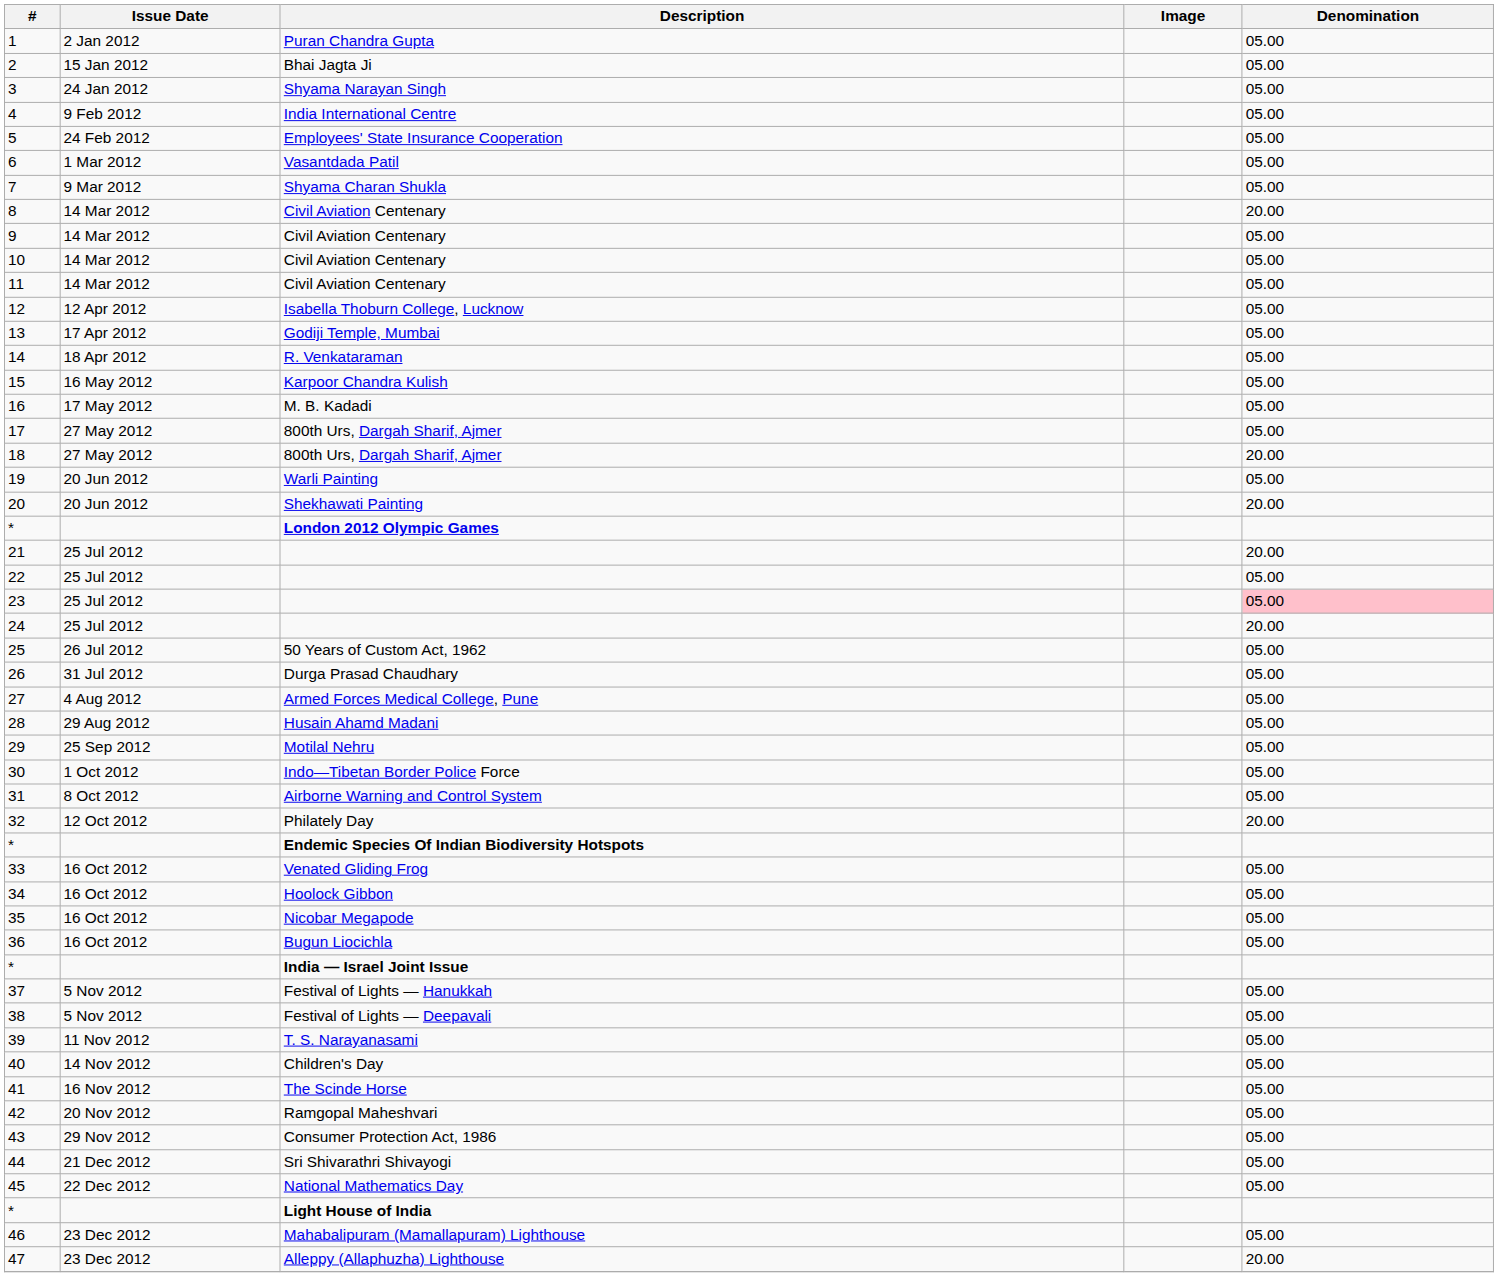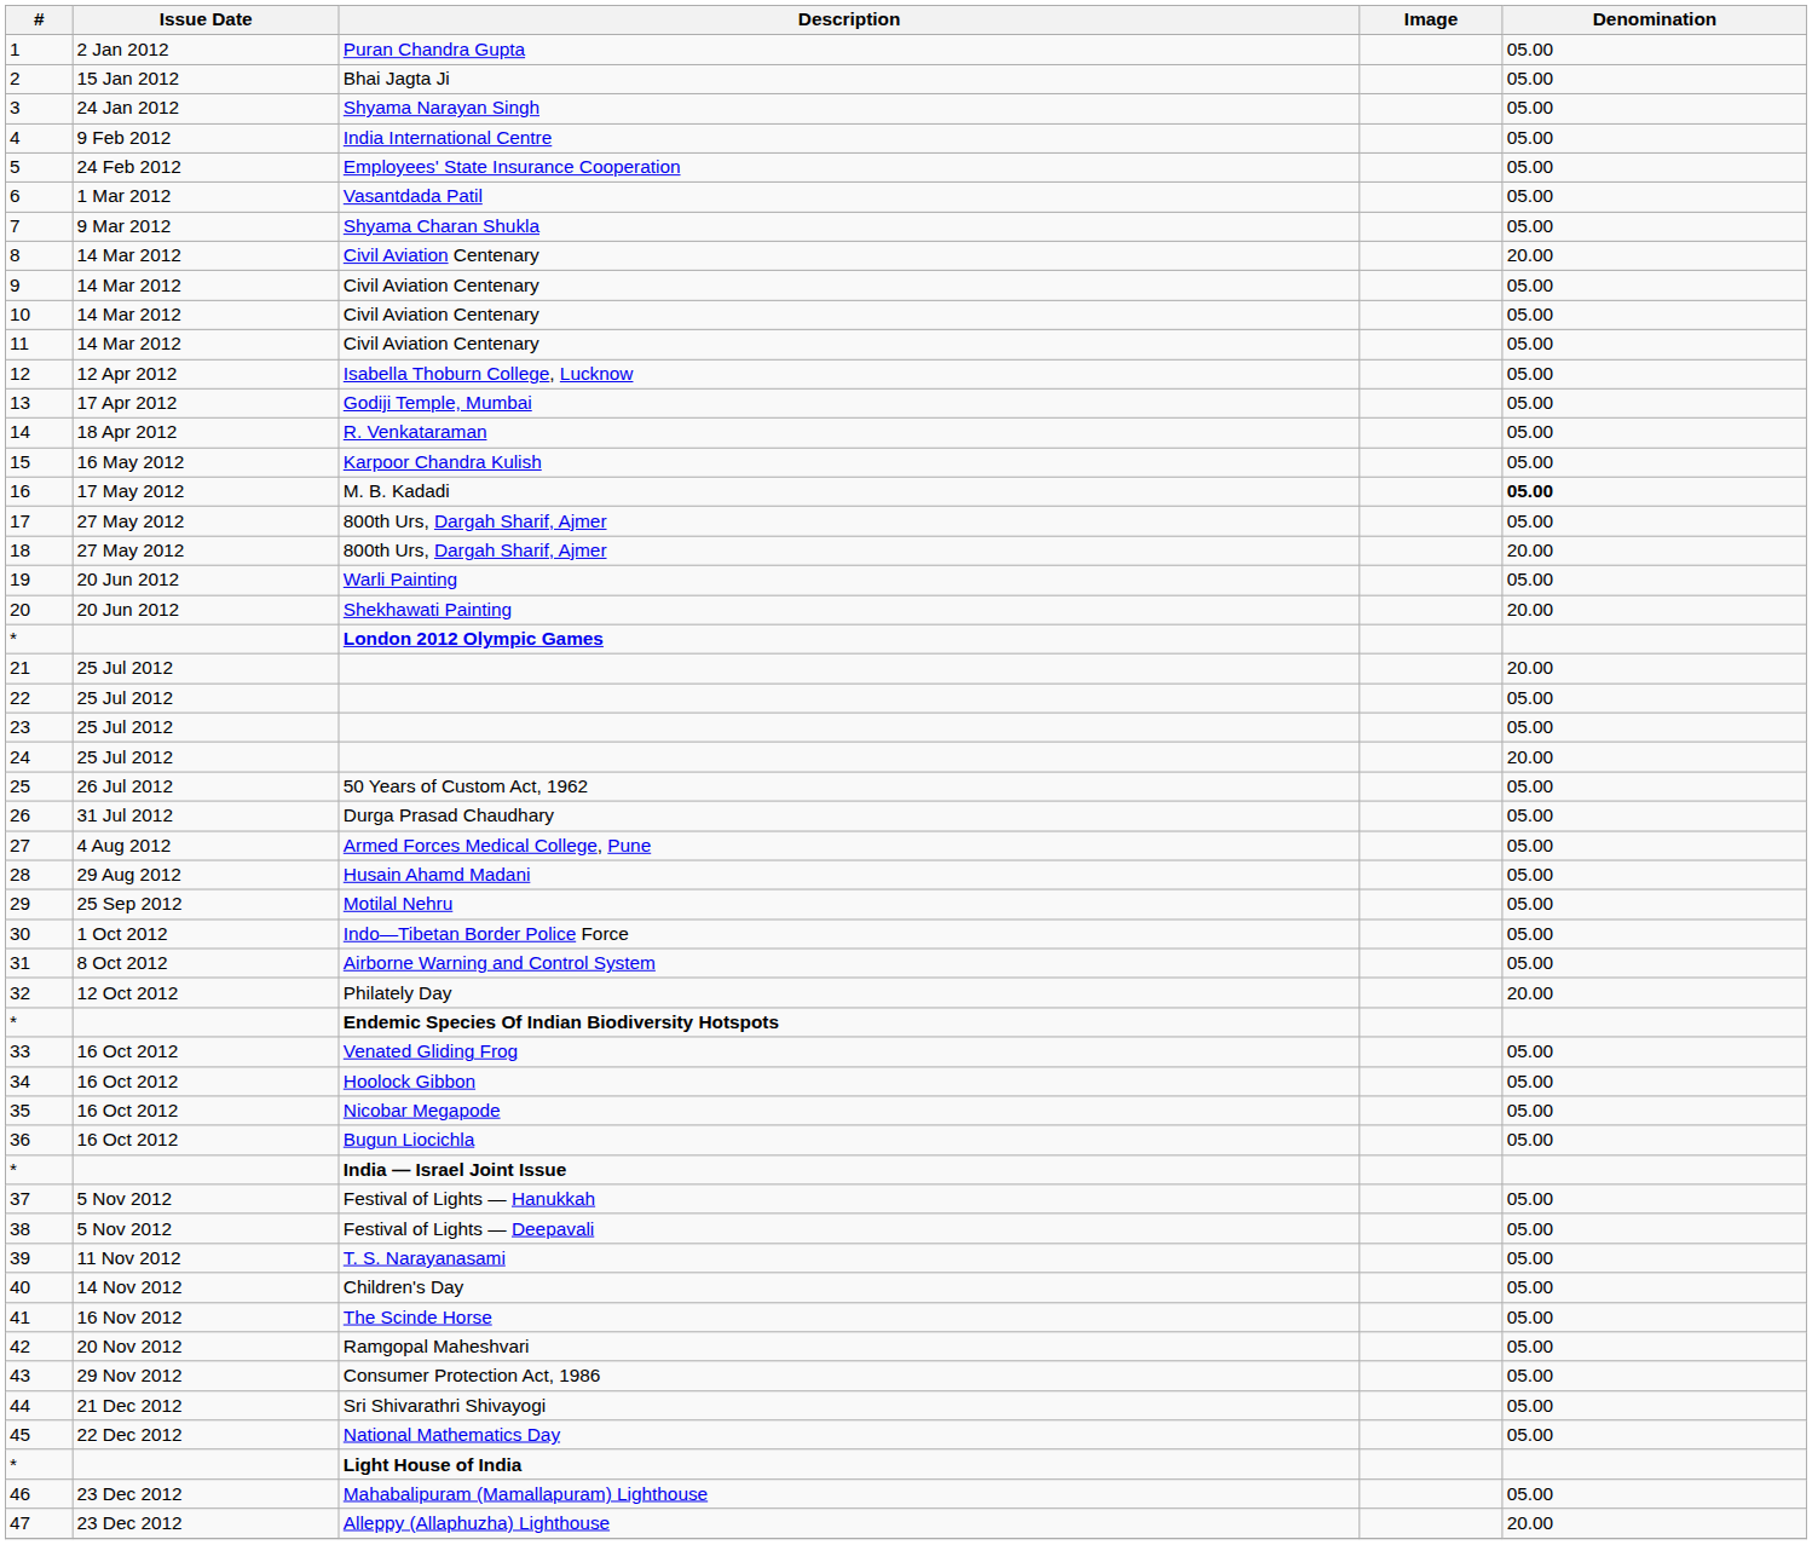16 | Denomination: normal -> bold
23 | Denomination: pink background -> no background
